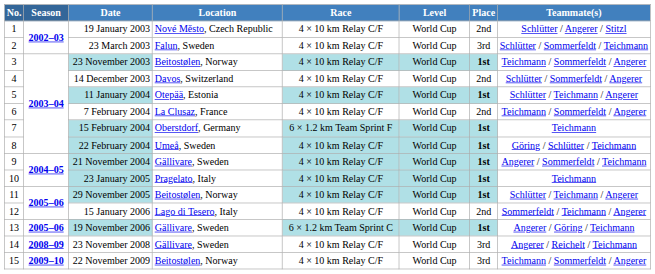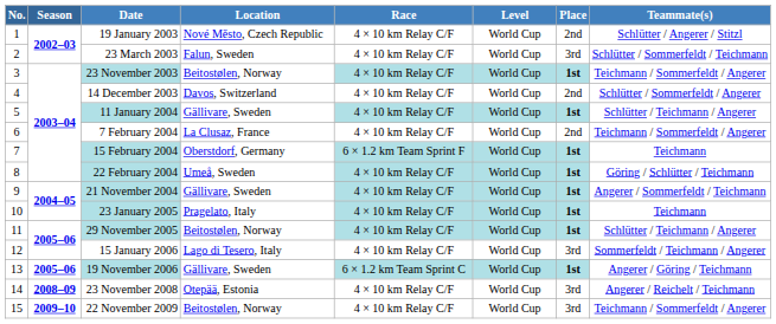11 January 2004 | Location: Otepää, Estonia -> Gällivare, Sweden
15 January 2006 | Place: 2nd -> 3rd
23 November 2008 | Location: Gällivare, Sweden -> Otepää, Estonia
